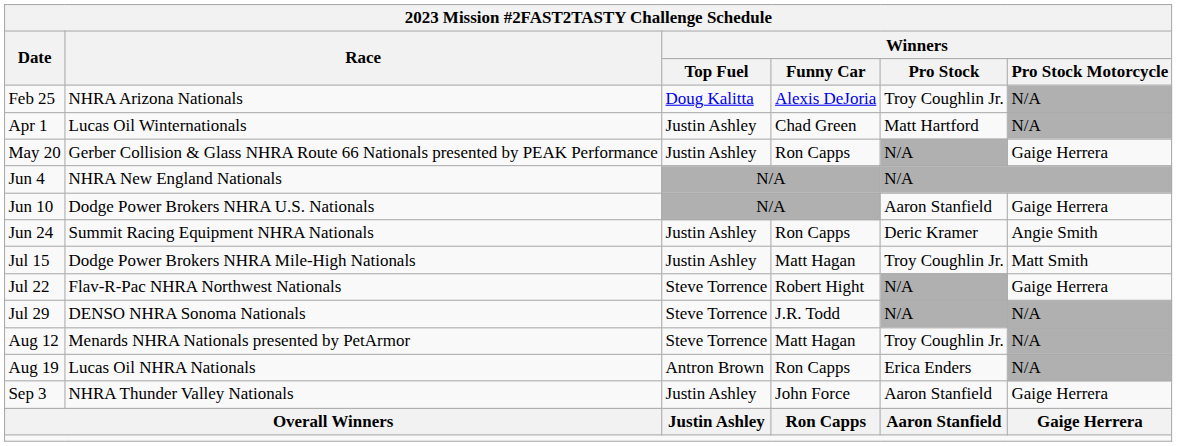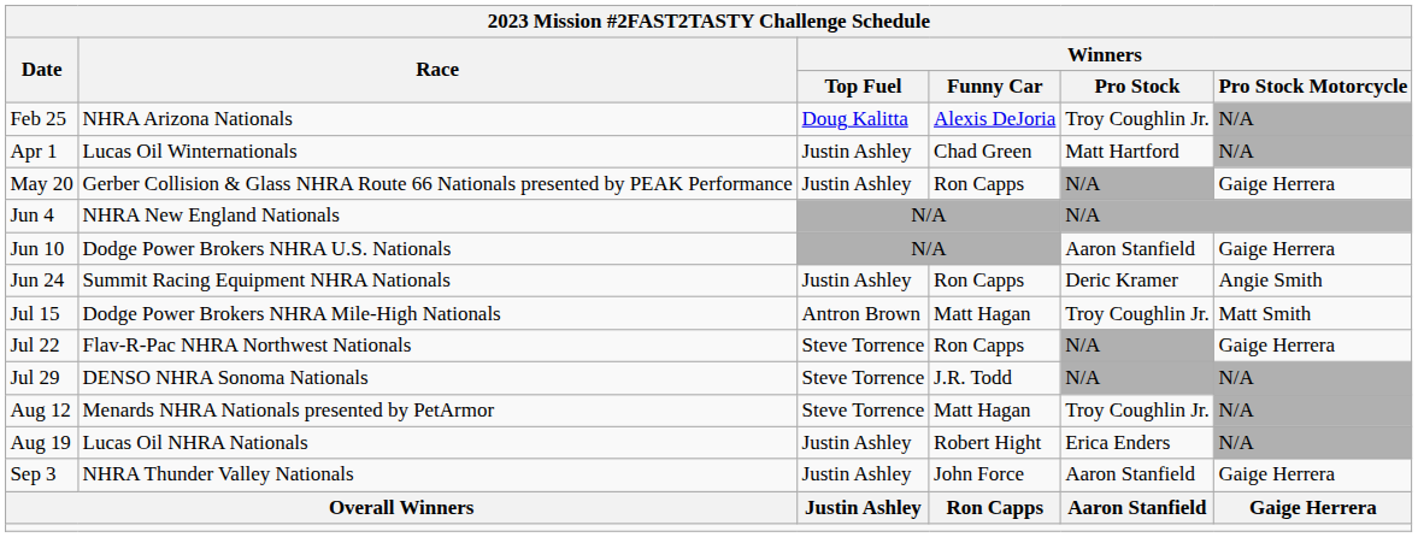Jul 15 | Winners / Top Fuel: Justin Ashley -> Antron Brown
Jul 22 | Winners / Funny Car: Robert Hight -> Ron Capps
Aug 19 | Winners / Top Fuel: Antron Brown -> Justin Ashley
Aug 19 | Winners / Funny Car: Ron Capps -> Robert Hight
